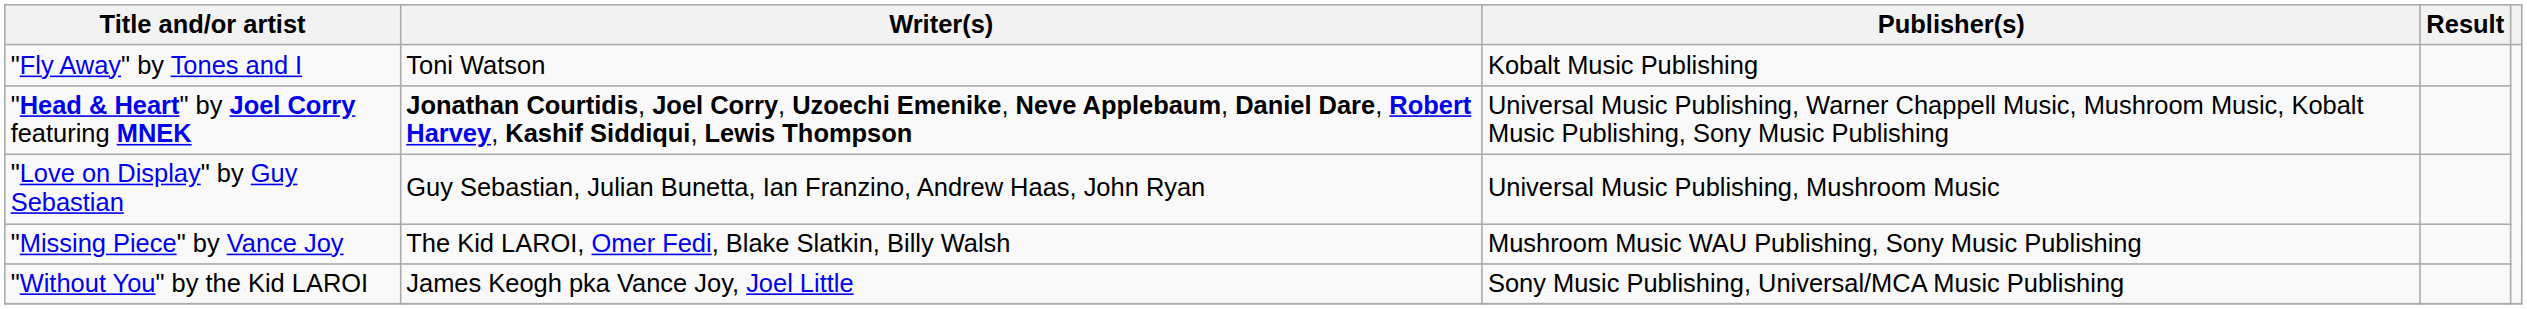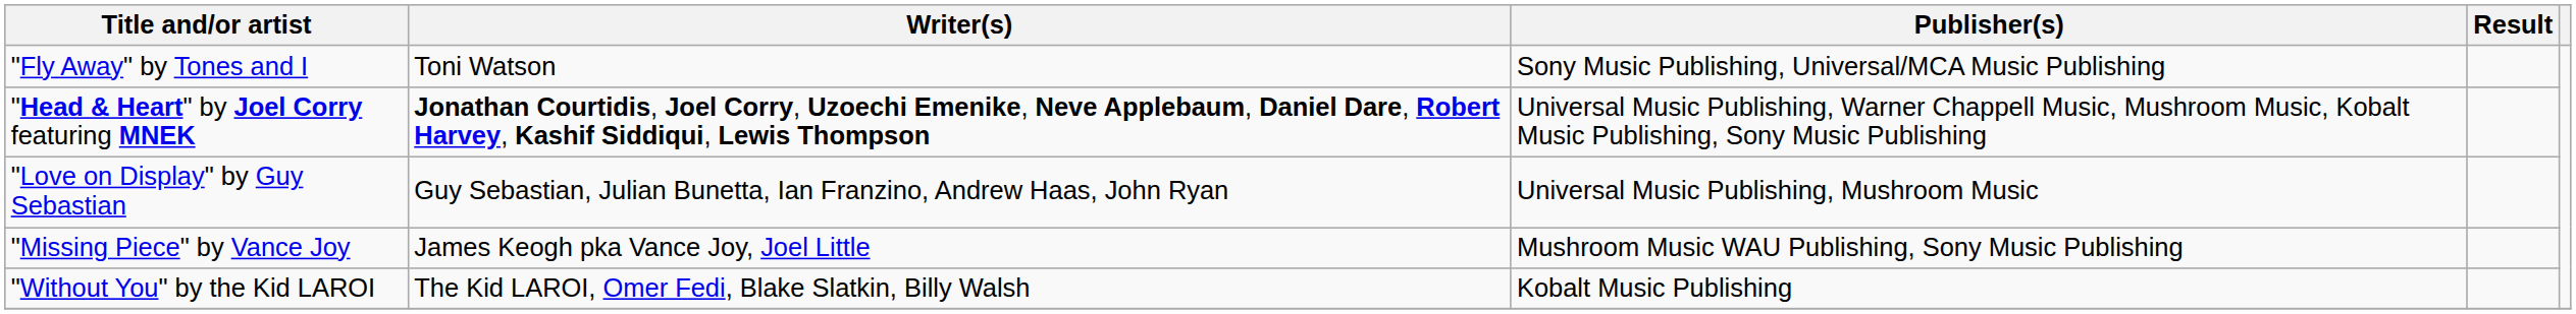"Fly Away" by Tones and I | Publisher(s): Kobalt Music Publishing -> Sony Music Publishing, Universal/MCA Music Publishing
"Missing Piece" by Vance Joy | Writer(s): The Kid LAROI, Omer Fedi, Blake Slatkin, Billy Walsh -> James Keogh pka Vance Joy, Joel Little
"Without You" by the Kid LAROI | Writer(s): James Keogh pka Vance Joy, Joel Little -> The Kid LAROI, Omer Fedi, Blake Slatkin, Billy Walsh
"Without You" by the Kid LAROI | Publisher(s): Sony Music Publishing, Universal/MCA Music Publishing -> Kobalt Music Publishing
